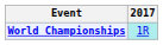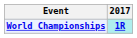World Championships | 2017: normal -> bold
